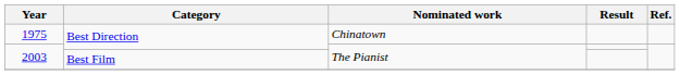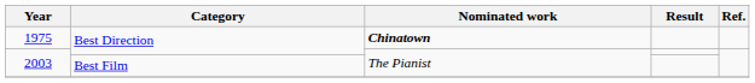1975 | Nominated work: normal -> bold
